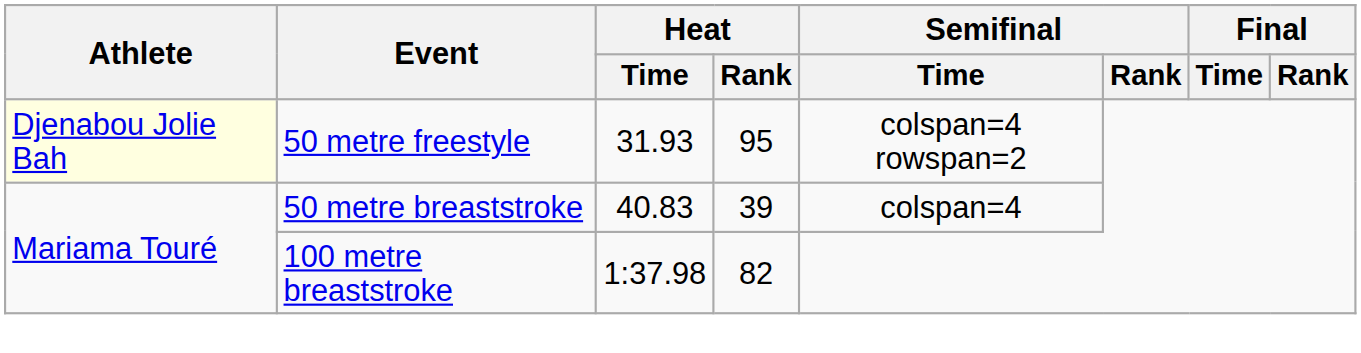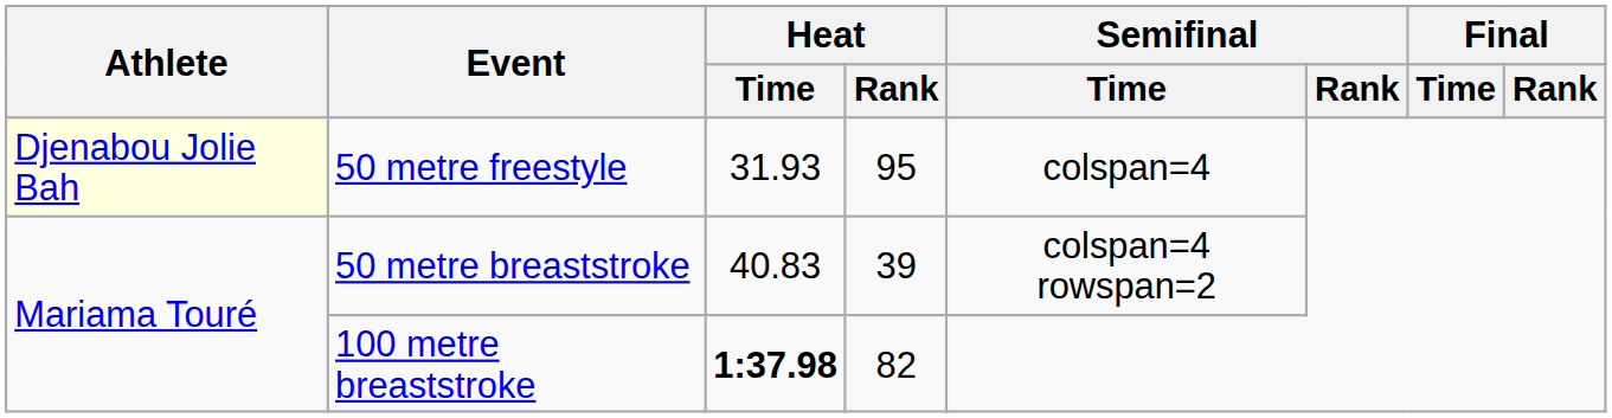50 metre freestyle | Semifinal / Time: colspan=4 rowspan=2 -> colspan=4
50 metre breaststroke | Semifinal / Time: colspan=4 -> colspan=4 rowspan=2
100 metre breaststroke | Heat / Time: normal -> bold
